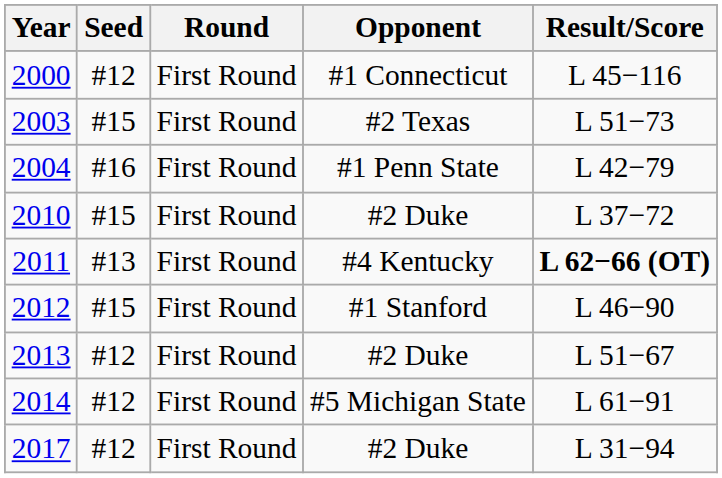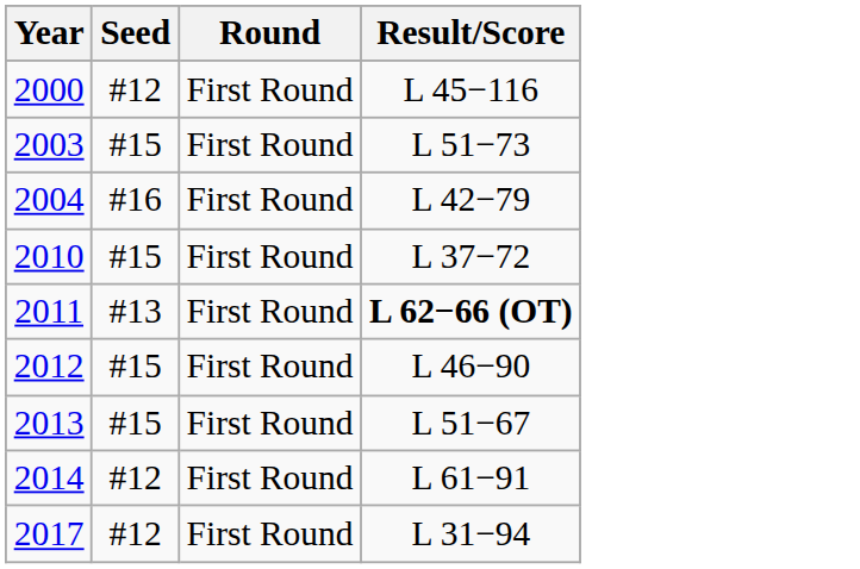- column: Opponent | #1 Connecticut | #2 Texas | #1 Penn State | #2 Duke | #4 Kentucky | #1 Stanford | #2 Duke | #5 Michigan State | #2 Duke
2013 | Seed: #12 -> #15
